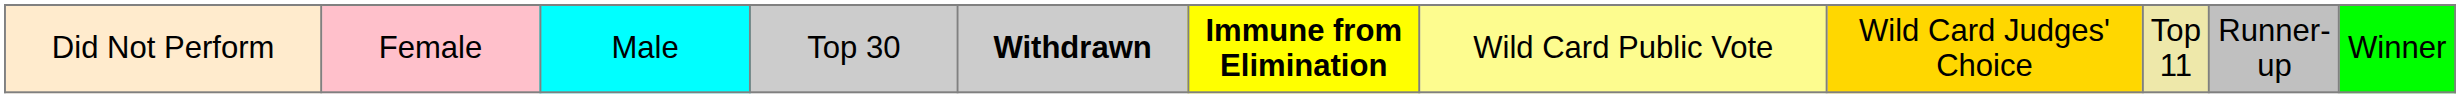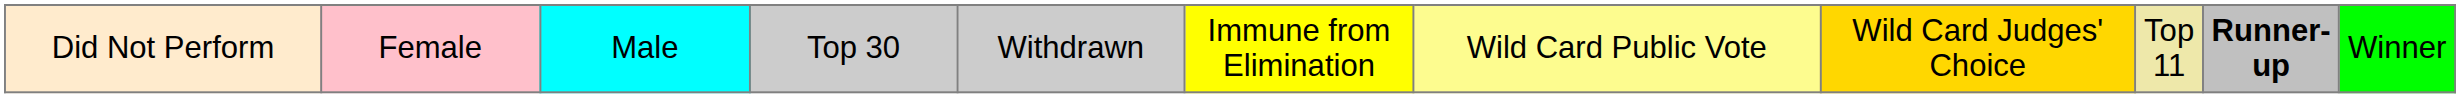Did Not Perform | column 5: bold -> normal
Did Not Perform | column 6: bold -> normal
Did Not Perform | column 10: normal -> bold
